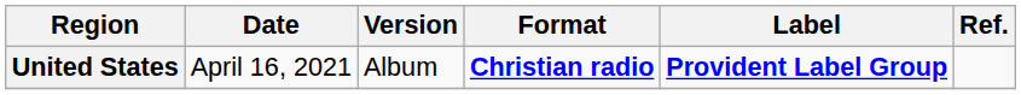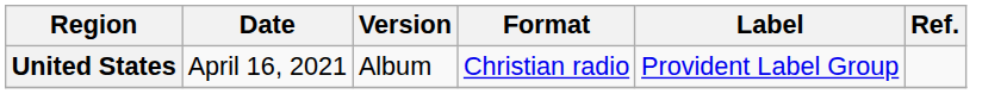United States | Format: bold -> normal
United States | Label: bold -> normal
